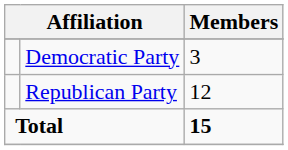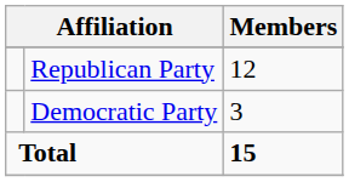rows swapped: Republican Party <-> Democratic Party
